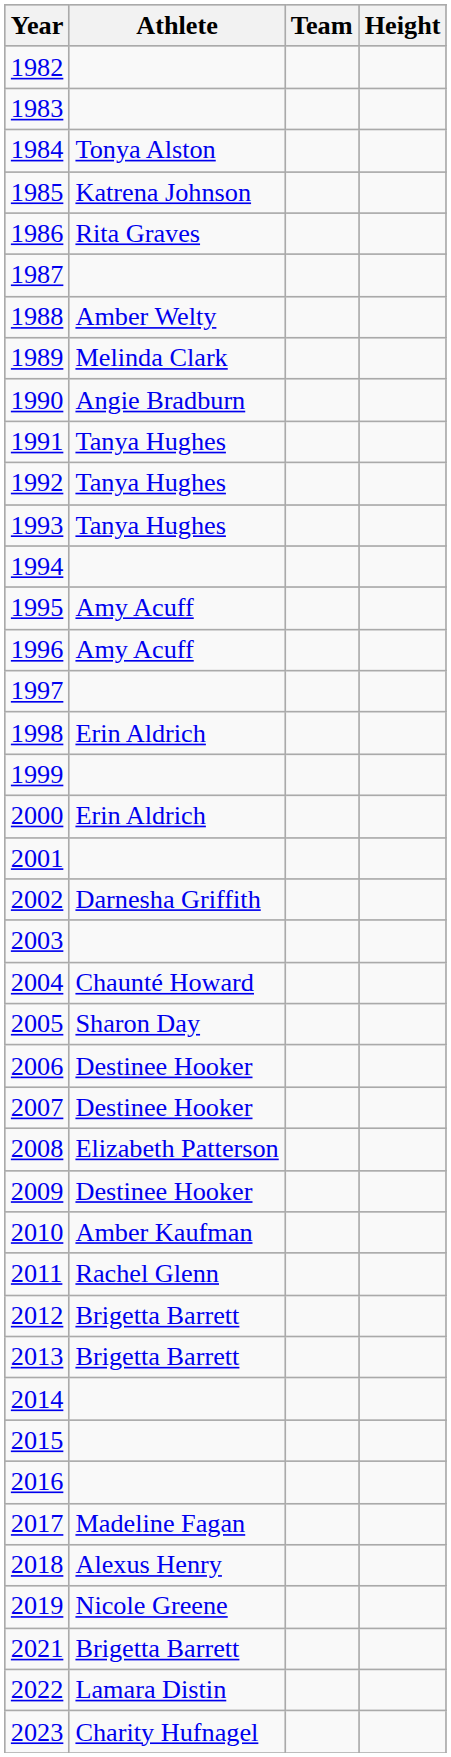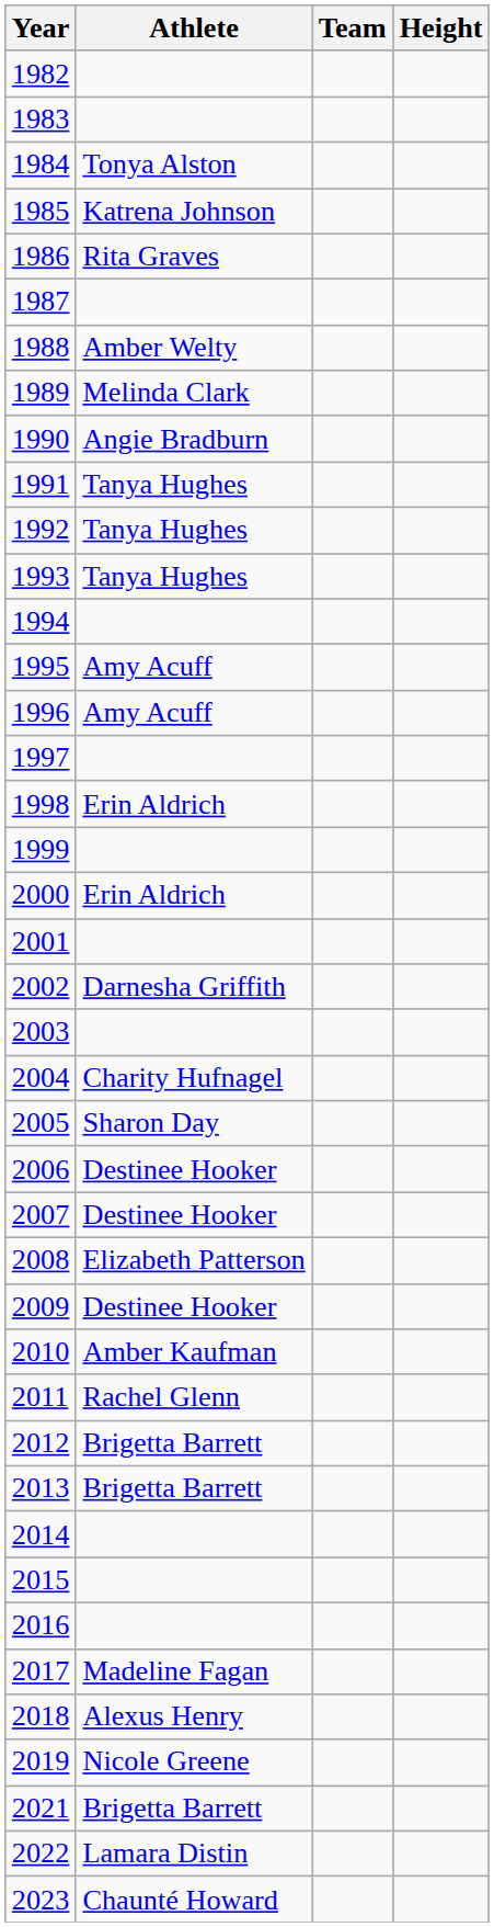2004 | Athlete: Chaunté Howard -> Charity Hufnagel
2023 | Athlete: Charity Hufnagel -> Chaunté Howard
